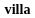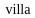villa | column 1: bold -> normal
